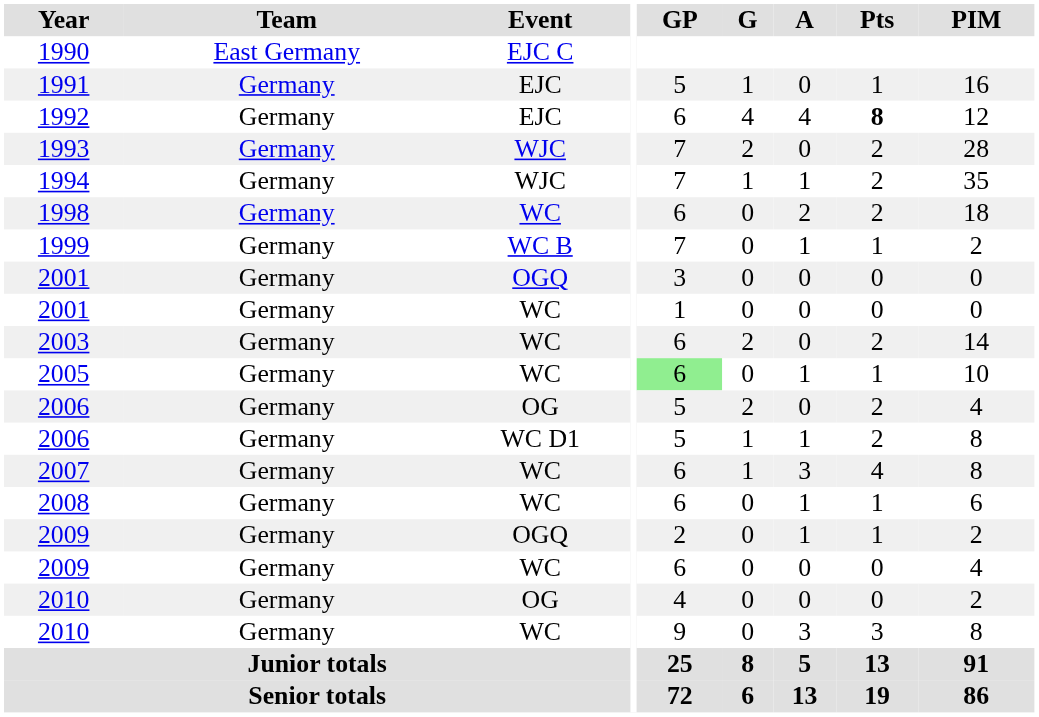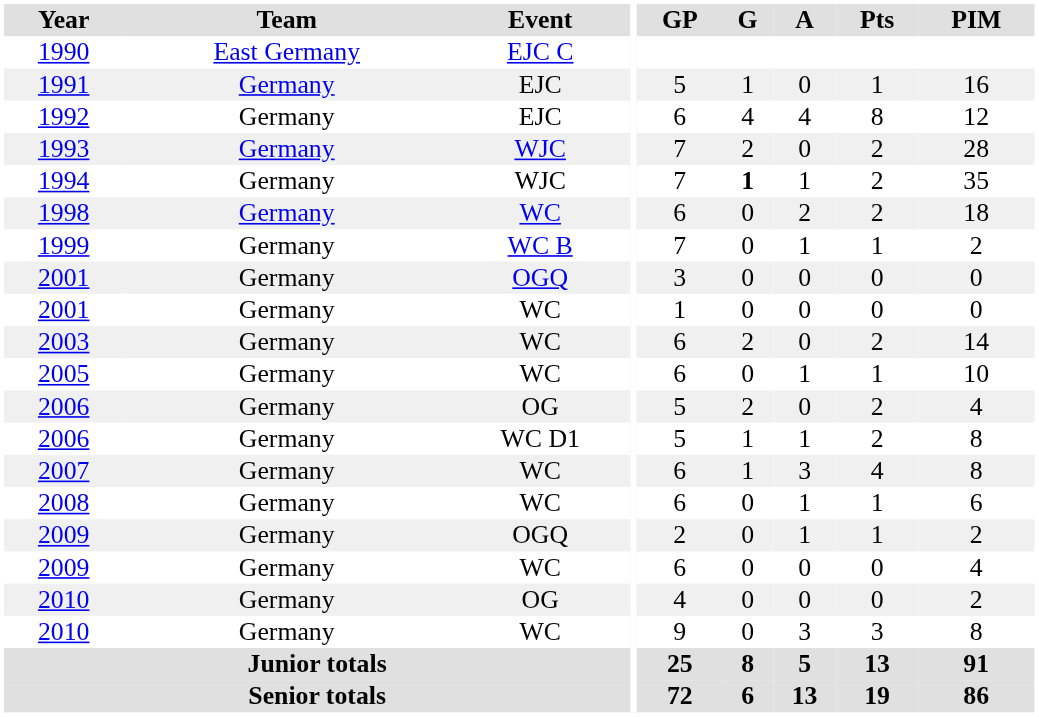1992 | Pts: bold -> normal
1994 | G: normal -> bold
2005 | GP: lightgreen background -> no background
